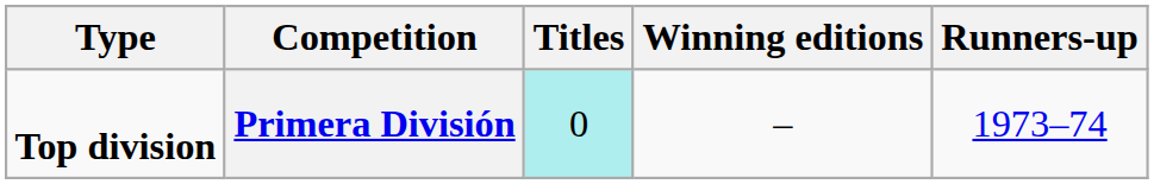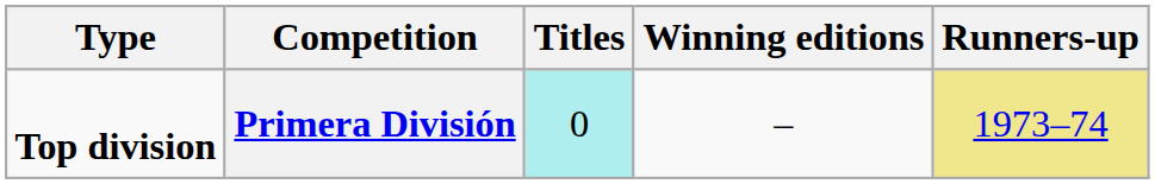Primera División | Runners-up: no background -> khaki background
